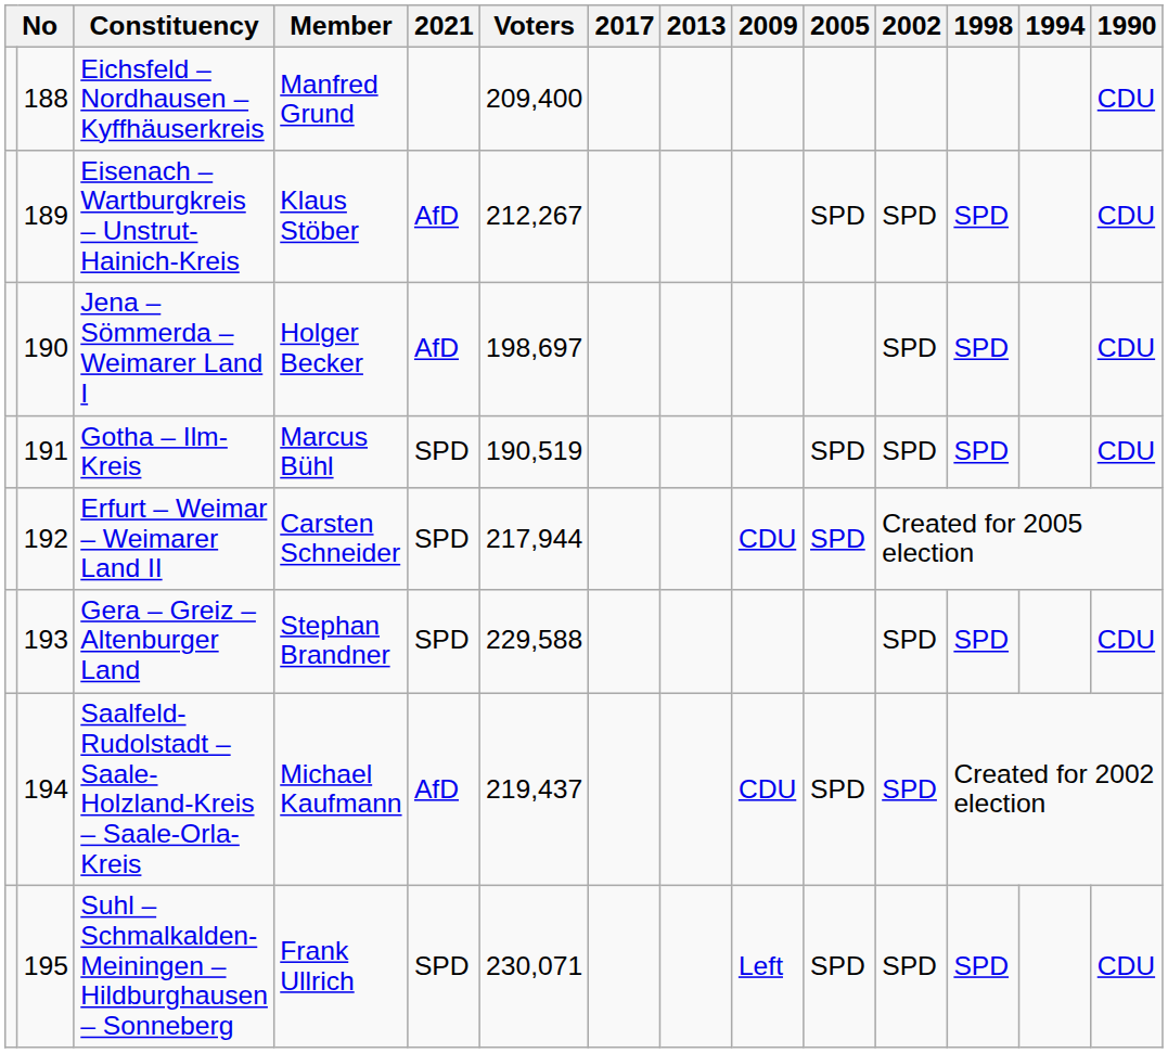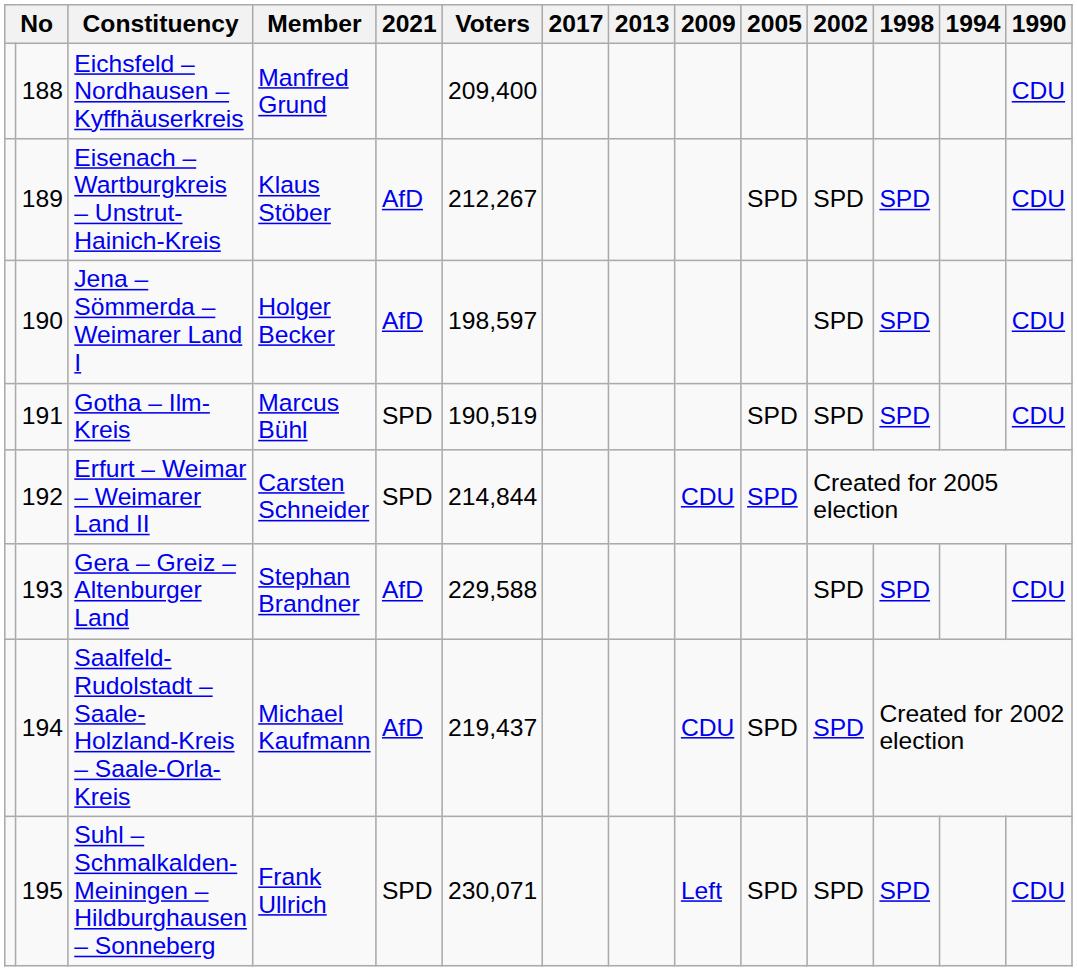Jena – Sömmerda – Weimarer Land I | Voters: 198,697 -> 198,597
Erfurt – Weimar – Weimarer Land II | Voters: 217,944 -> 214,844
Gera – Greiz – Altenburger Land | 2021: SPD -> AfD
